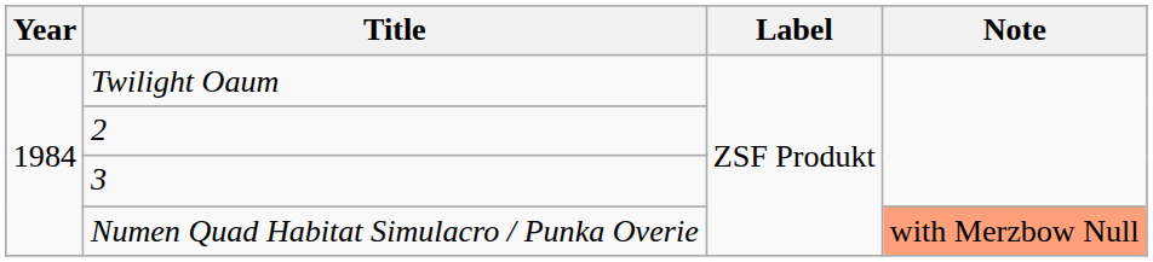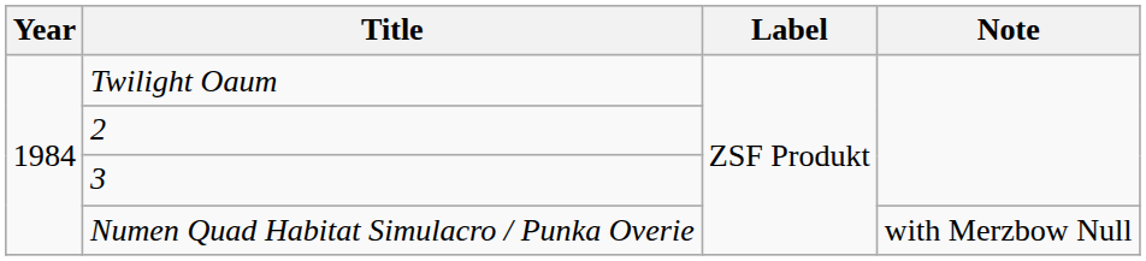Numen Quad Habitat Simulacro / Punka Overie | Note: lightsalmon background -> no background
